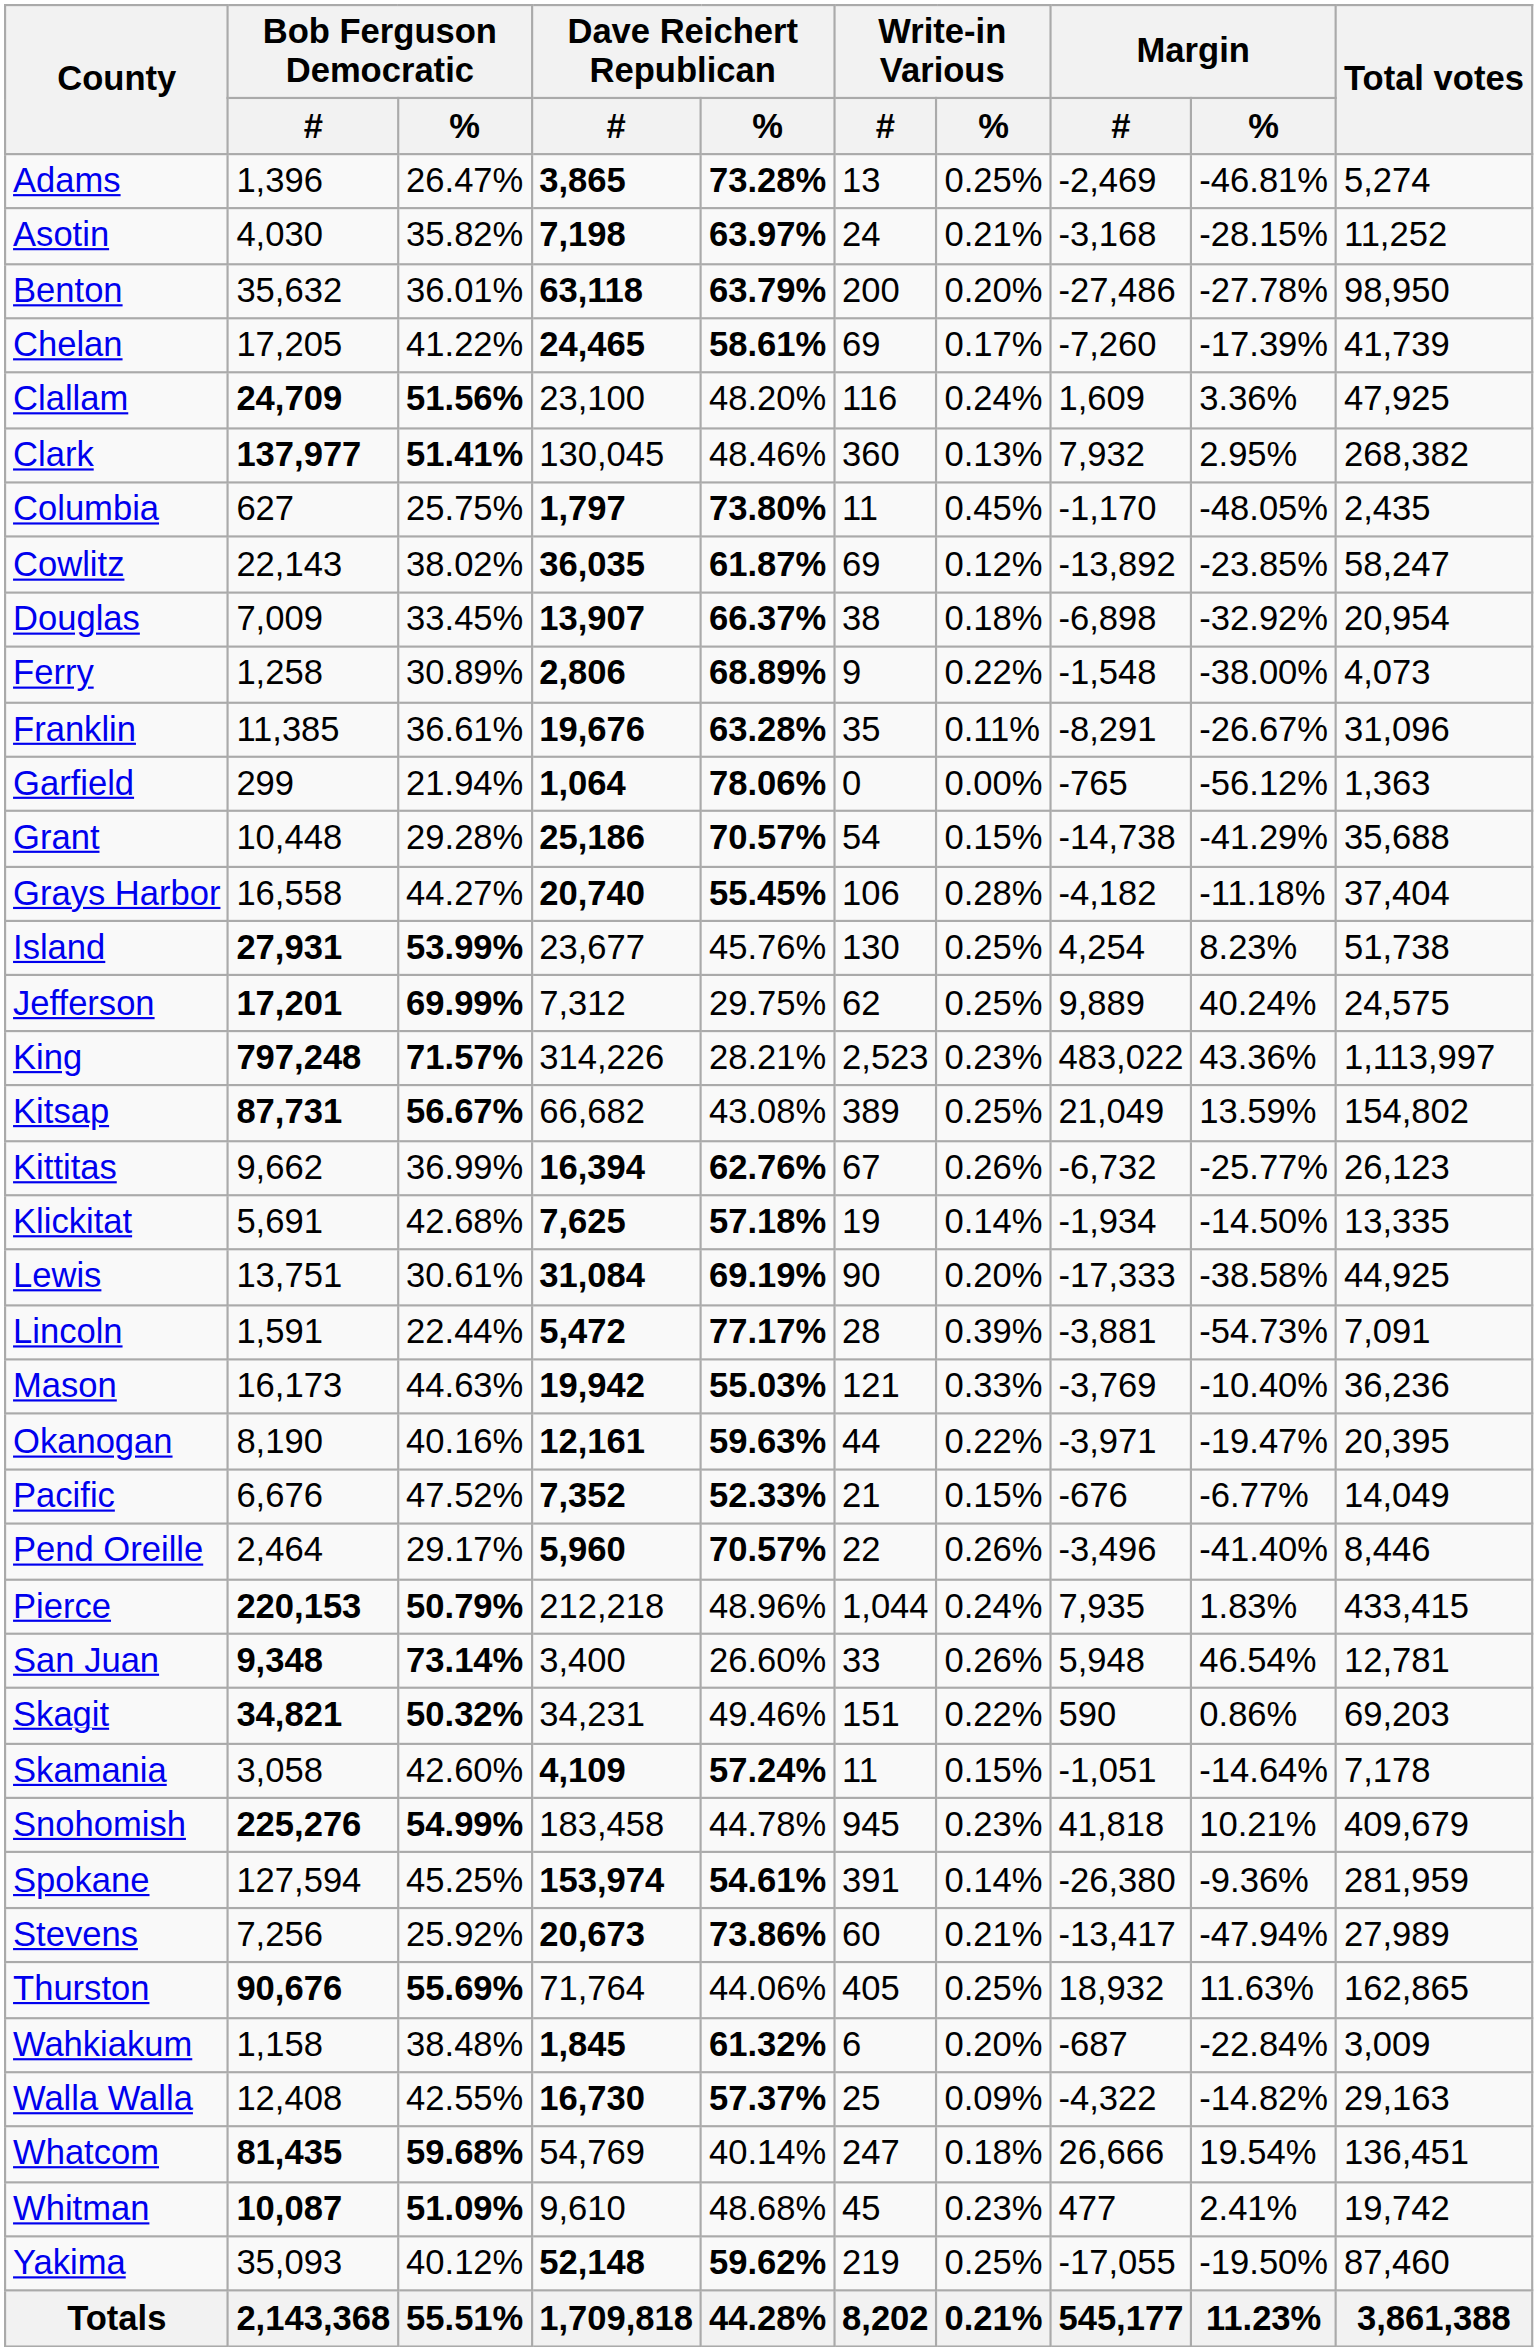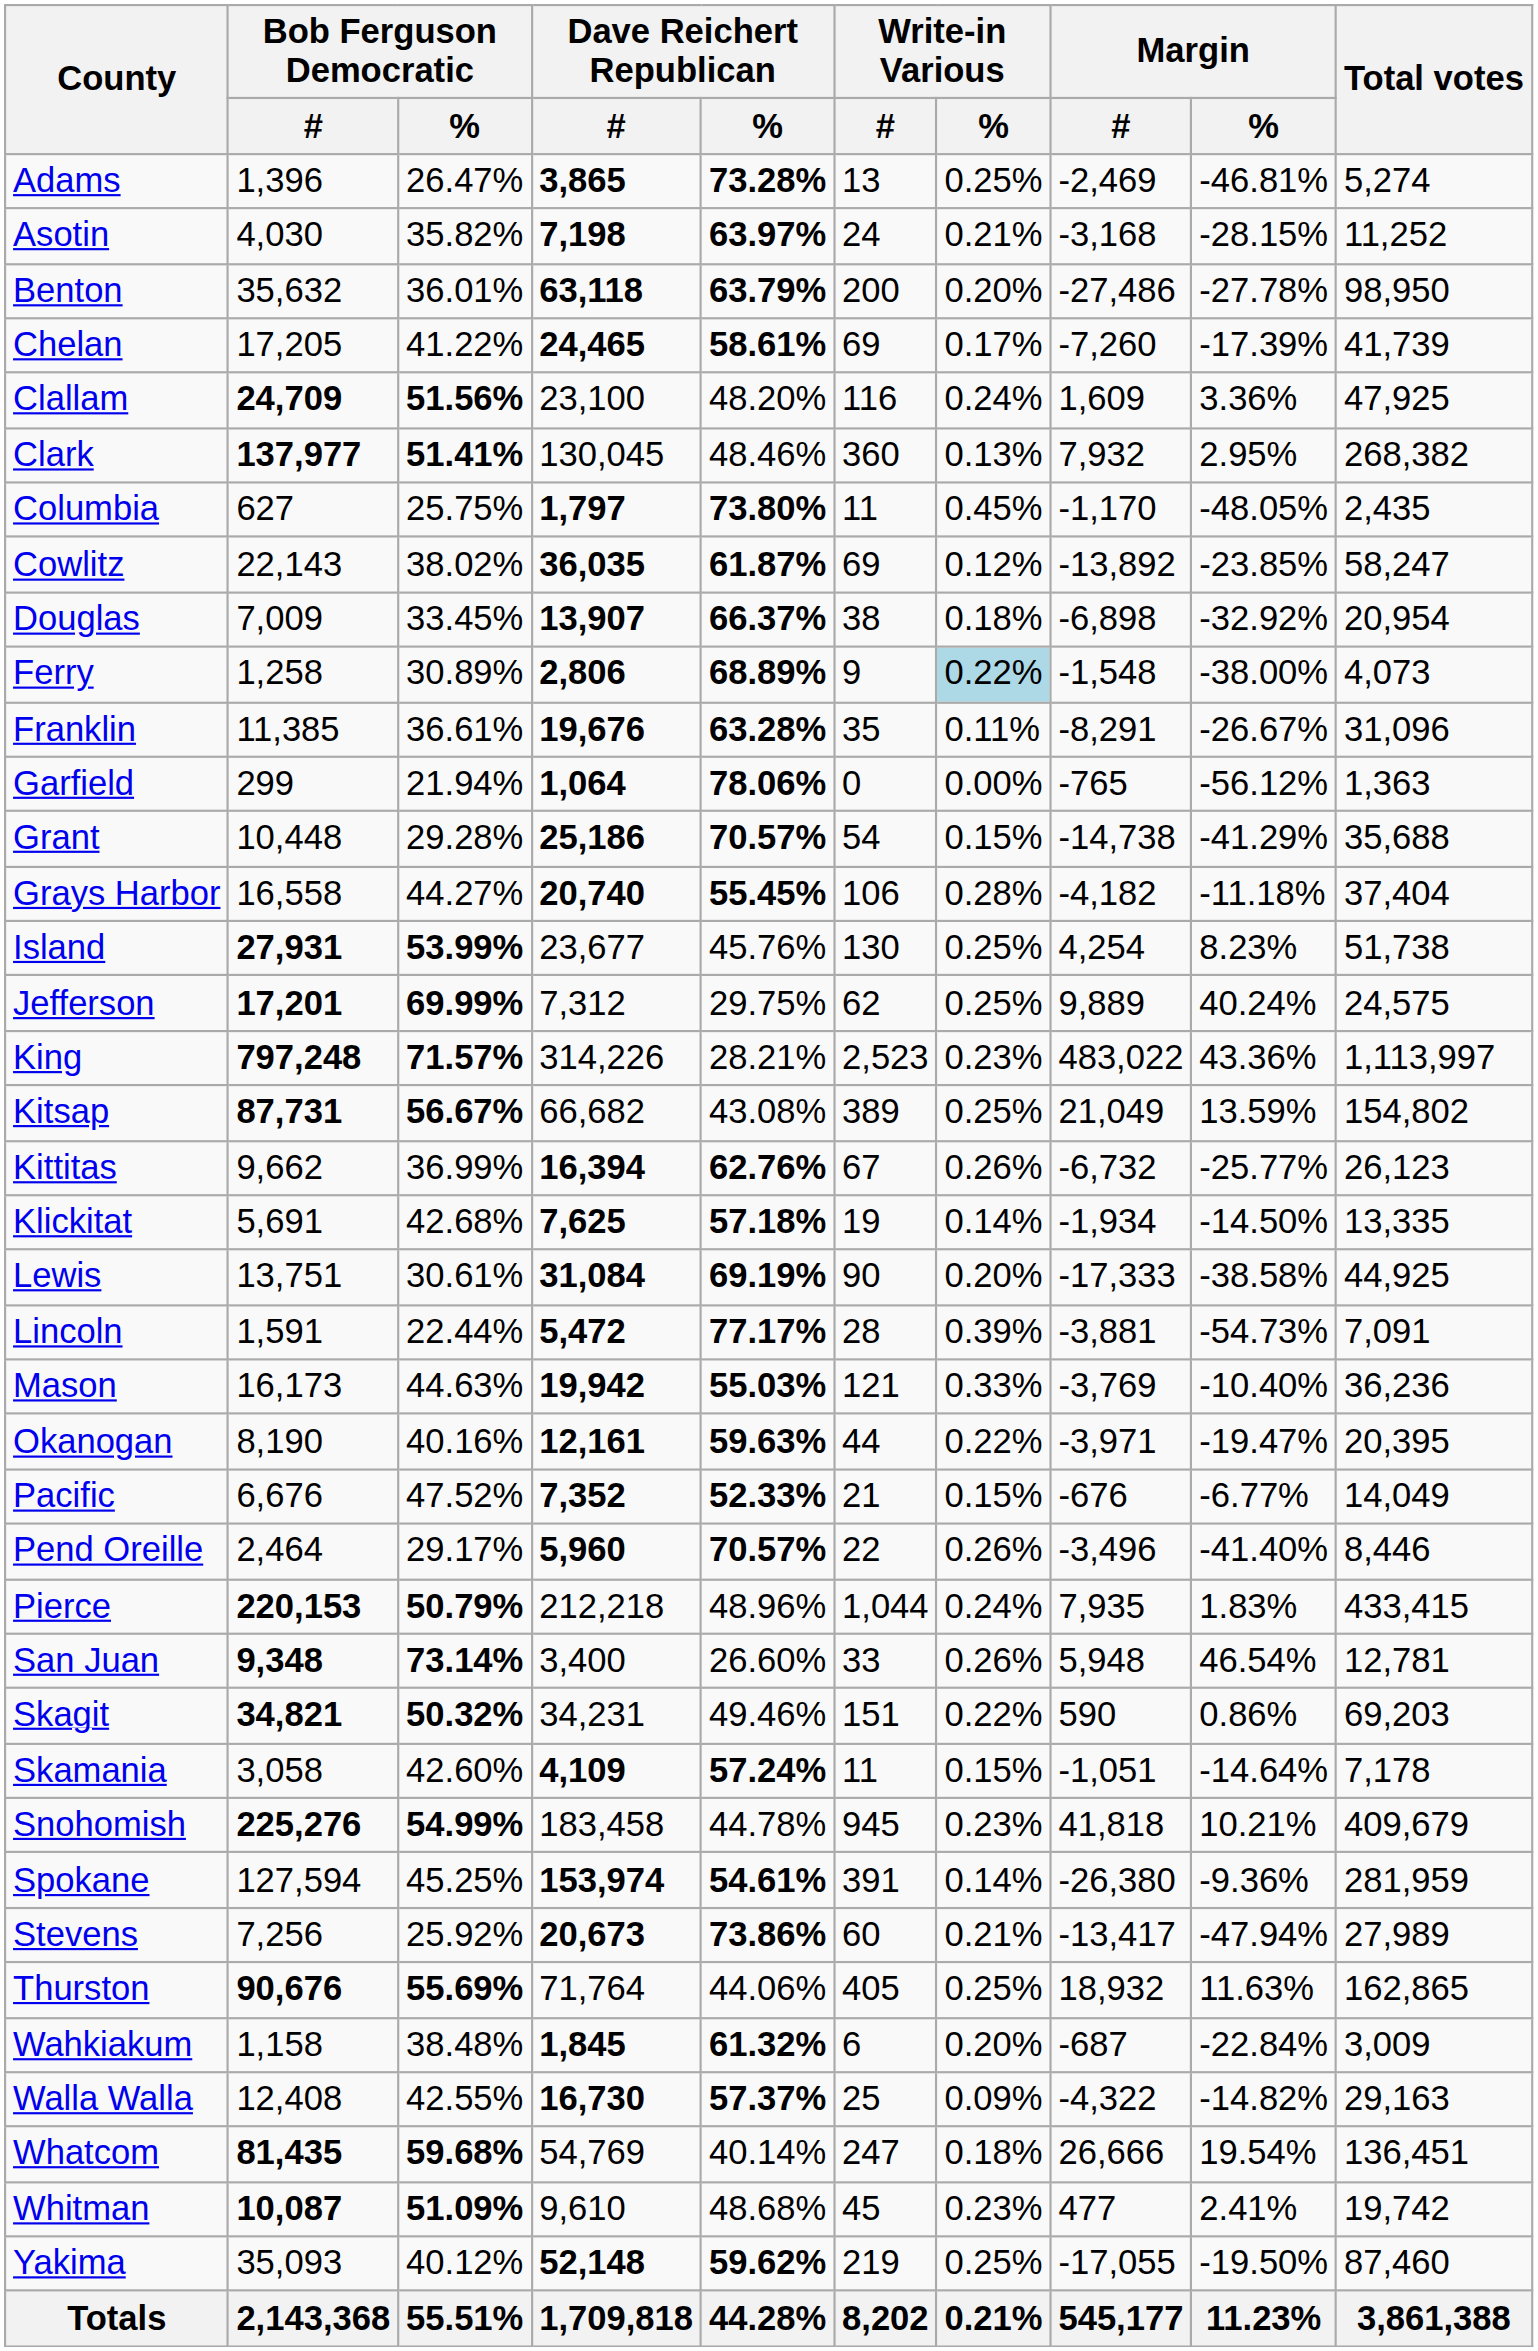Ferry | Write-in Various / %: no background -> lightblue background
